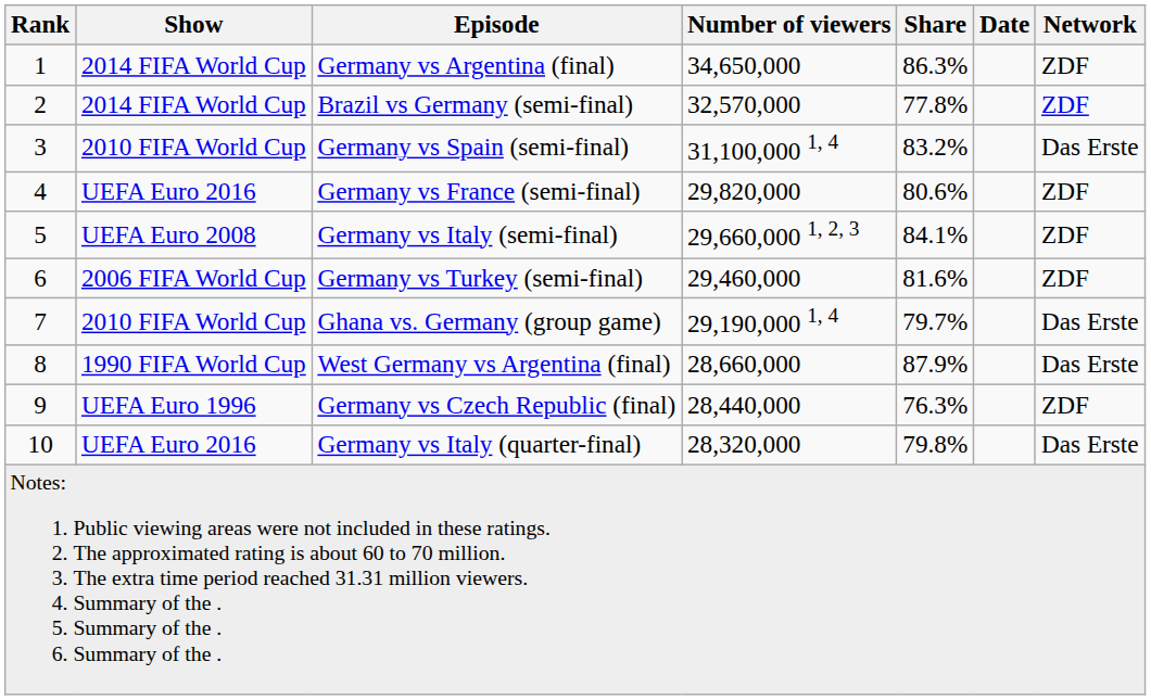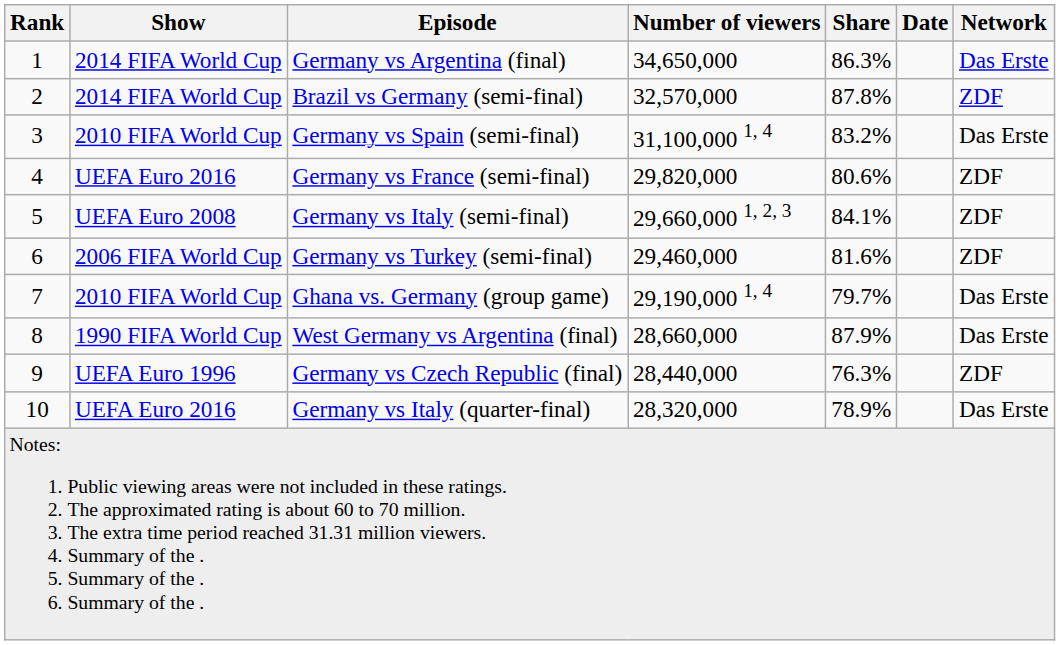Germany vs Argentina (final) | Network: ZDF -> Das Erste
Brazil vs Germany (semi-final) | Share: 77.8% -> 87.8%
Germany vs Italy (quarter-final) | Share: 79.8% -> 78.9%
